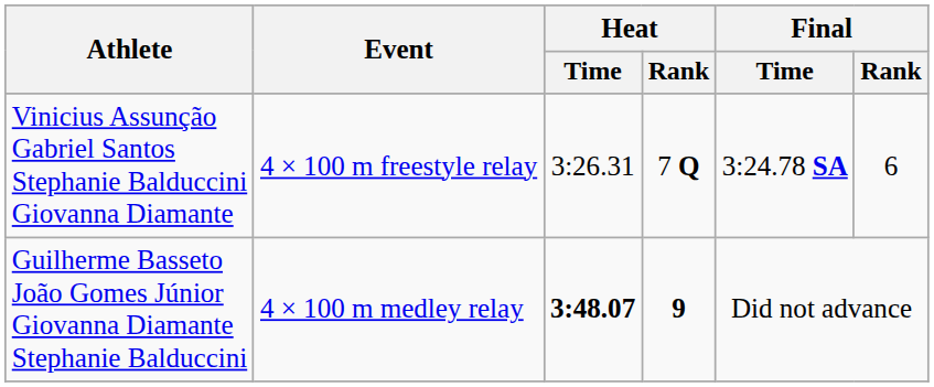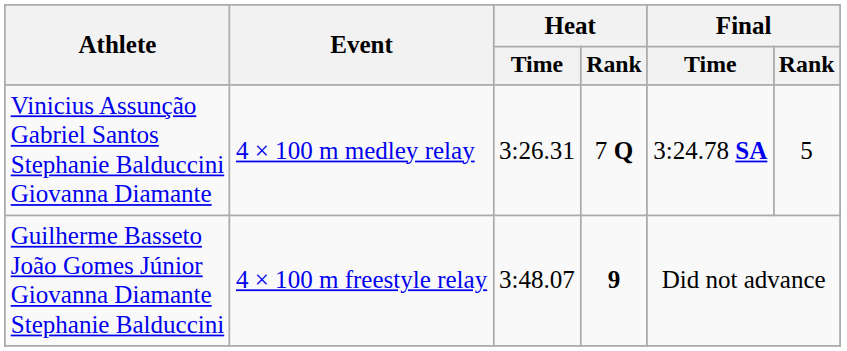row 3 | Event: 4 × 100 m freestyle relay -> 4 × 100 m medley relay
row 3 | Final / Rank: 6 -> 5
row 4 | Event: 4 × 100 m medley relay -> 4 × 100 m freestyle relay
row 4 | Heat / Time: bold -> normal
